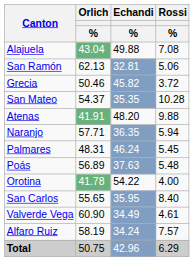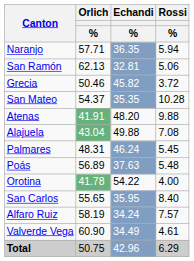rows swapped: Alajuela <-> Naranjo
rows swapped: Alfaro Ruiz <-> Valverde Vega
